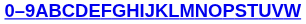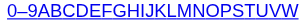row 1 | column 1: bold -> normal
